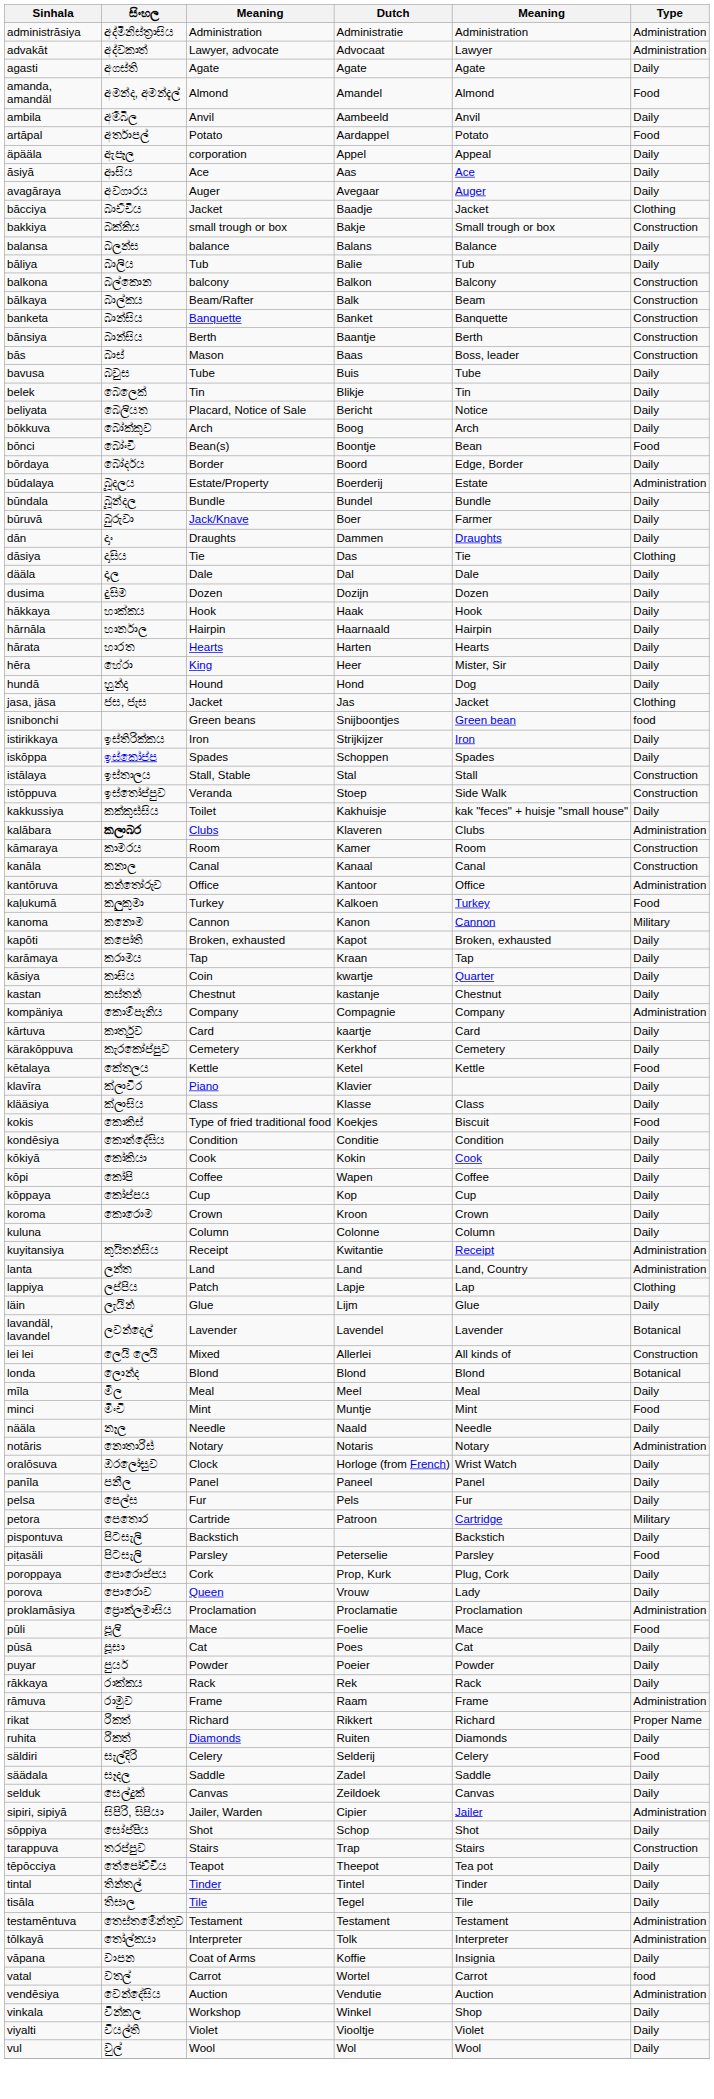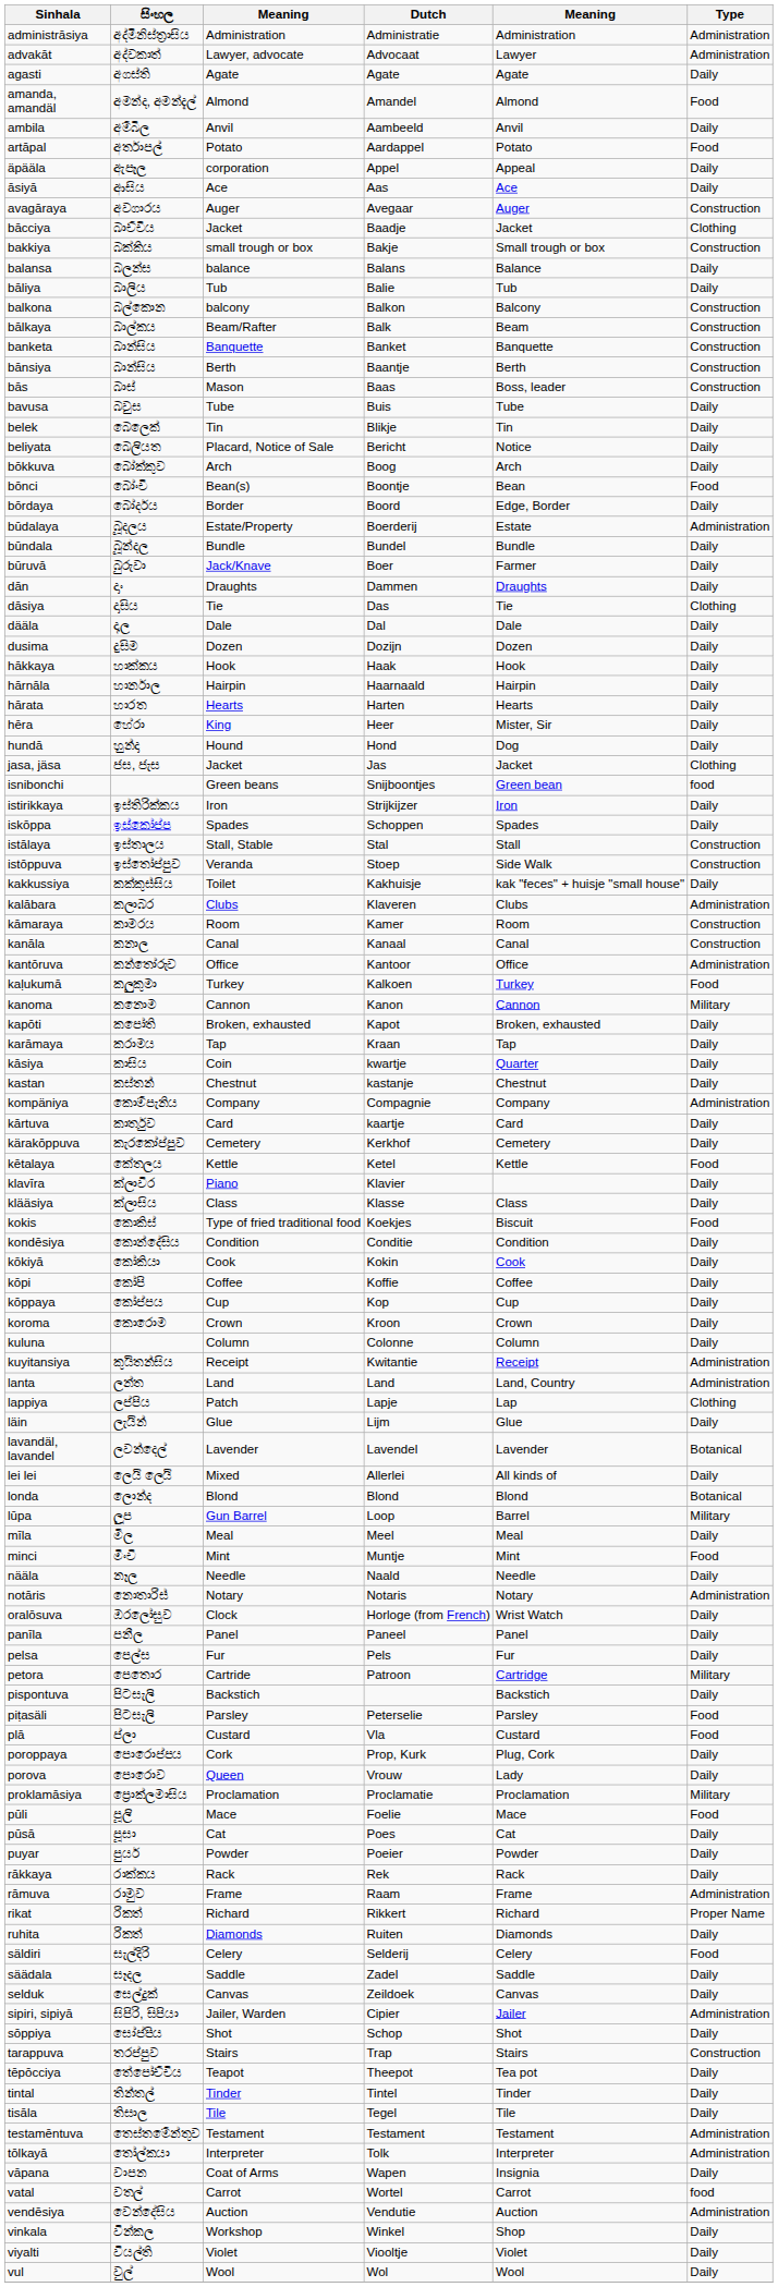avagāraya | Type: Daily -> Construction
kalābara | සිංහල: bold -> normal
kōpi | Dutch: Wapen -> Koffie
lei lei | Type: Construction -> Daily
+ row: lūpa | ලූප | Gun Barrel | Loop | Barrel | Military
+ row: plā | ප්ලා | Custard | Vla | Custard | Food
proklamāsiya | Type: Administration -> Military
vāpana | Dutch: Koffie -> Wapen
